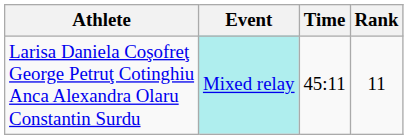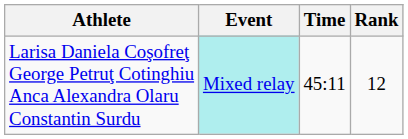row 2 | Rank: 11 -> 12
